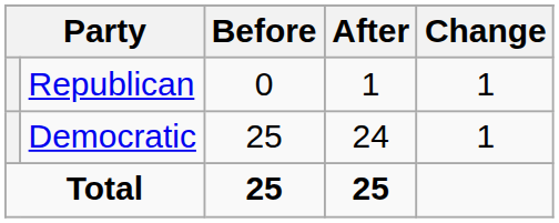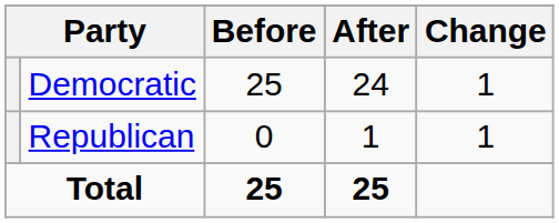rows swapped: Democratic <-> Republican
